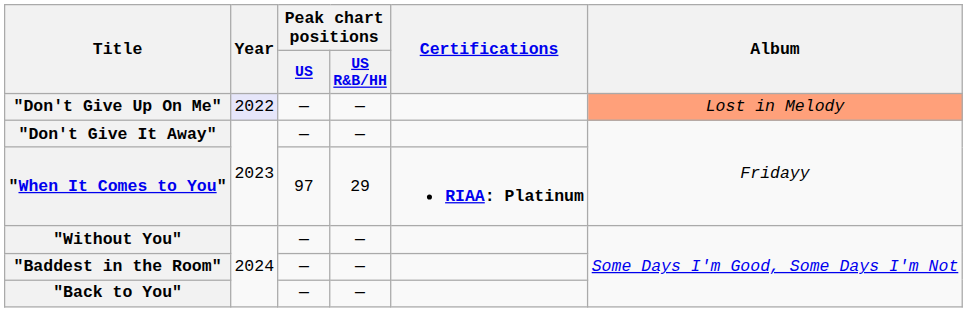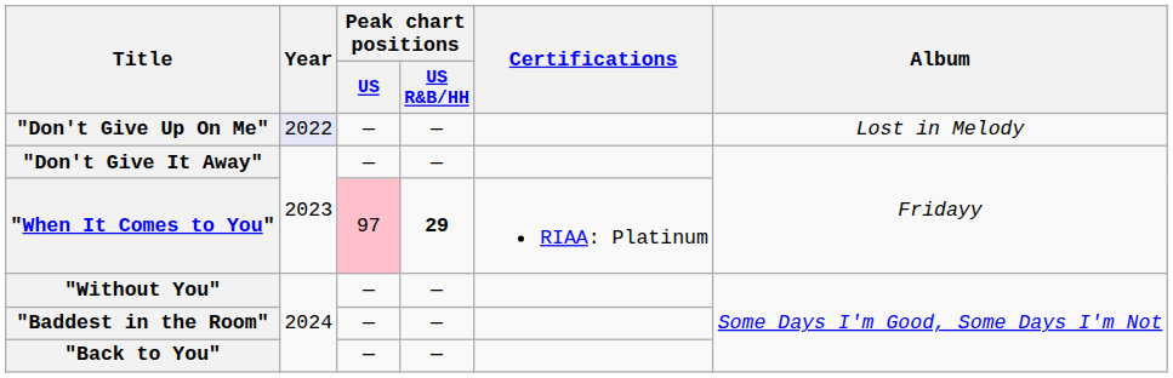"Don't Give Up On Me" | Album: lightsalmon background -> no background
"When It Comes to You" | Peak chart positions / US: no background -> pink background
"When It Comes to You" | Peak chart positions / US R&B/HH: normal -> bold
"When It Comes to You" | Certifications: bold -> normal
